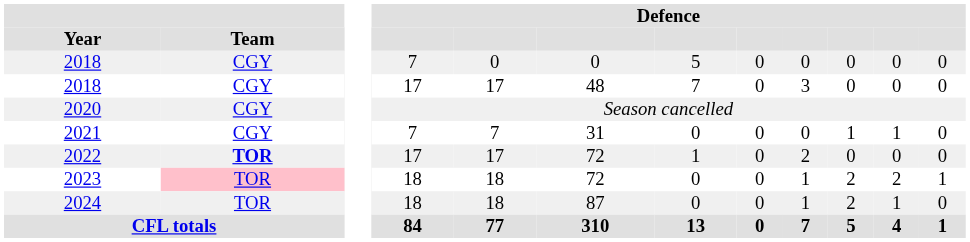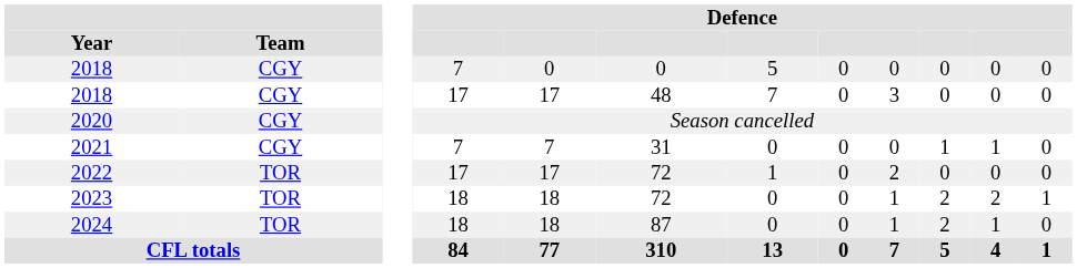2022 | Team: bold -> normal
2023 | Team: pink background -> no background
